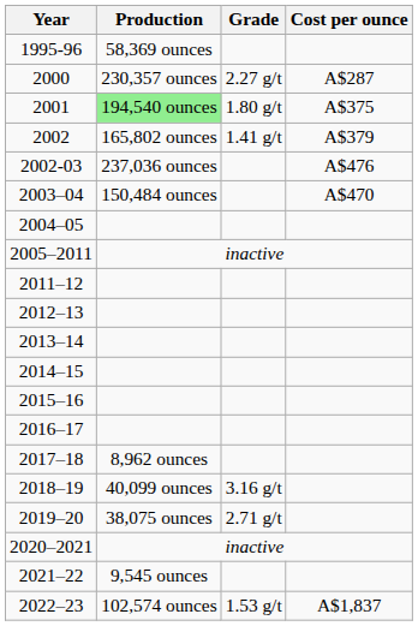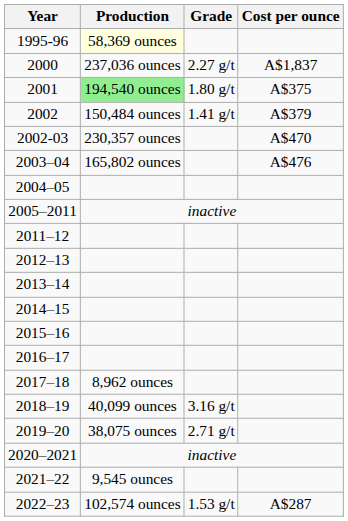1995-96 | Production: no background -> lightyellow background
2000 | Production: 230,357 ounces -> 237,036 ounces
2000 | Cost per ounce: A$287 -> A$1,837
2002 | Production: 165,802 ounces -> 150,484 ounces
2002-03 | Production: 237,036 ounces -> 230,357 ounces
2002-03 | Cost per ounce: A$476 -> A$470
2003–04 | Production: 150,484 ounces -> 165,802 ounces
2003–04 | Cost per ounce: A$470 -> A$476
2022–23 | Cost per ounce: A$1,837 -> A$287
